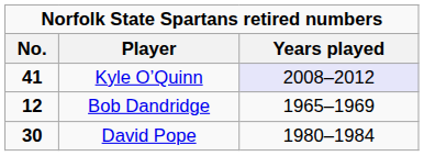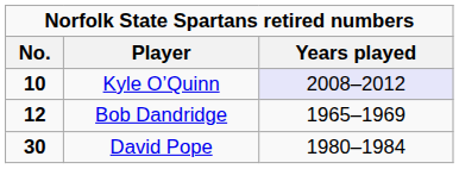Kyle O’Quinn | No.: 41 -> 10
